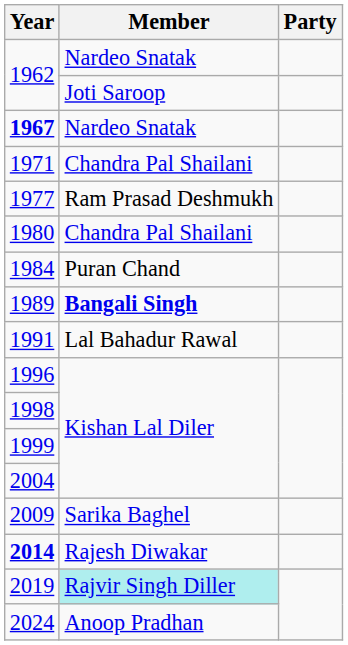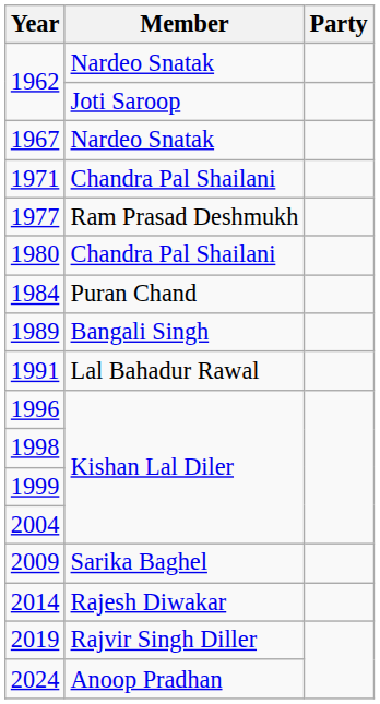1967 | Year: bold -> normal
1989 | Member: bold -> normal
2014 | Year: bold -> normal
2019 | Member: paleturquoise background -> no background
